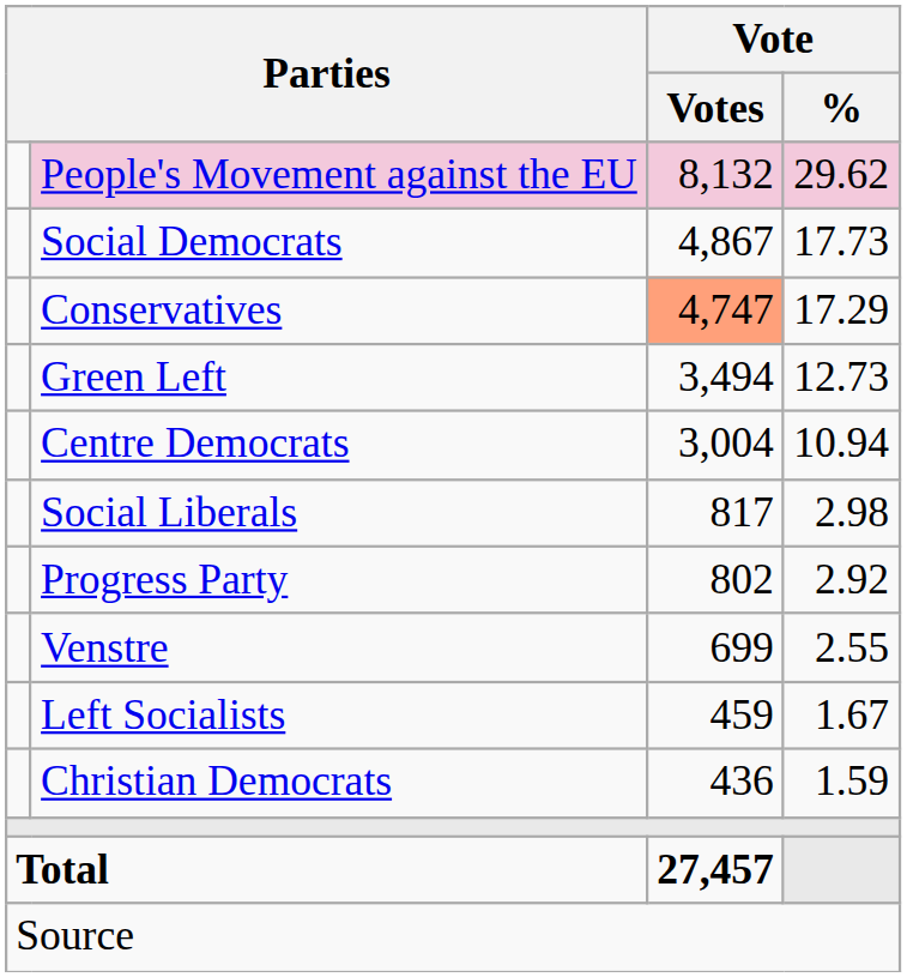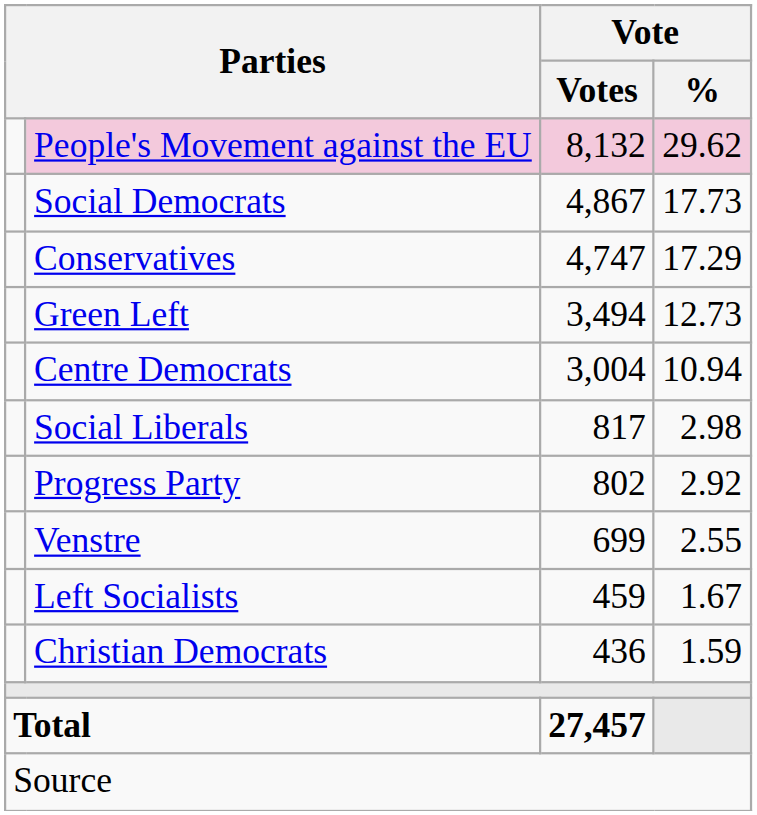Conservatives | Vote / Votes: lightsalmon background -> no background
